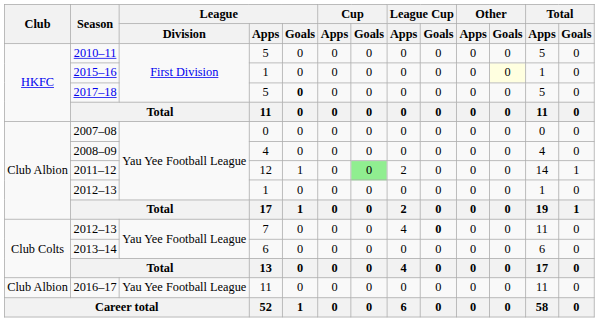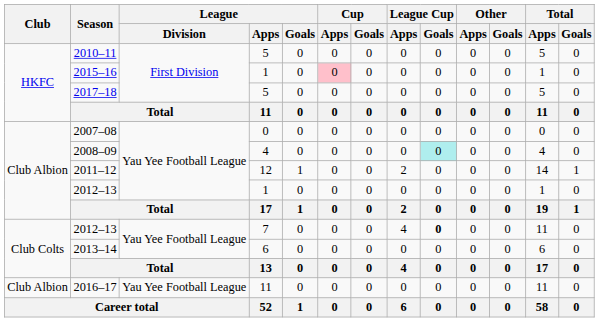2015–16 | Cup / Apps: no background -> pink background
2015–16 | Other / Goals: lightyellow background -> no background
2017–18 | League / Goals: bold -> normal
2008–09 | League Cup / Goals: no background -> paleturquoise background
2011–12 | Cup / Goals: lightgreen background -> no background
